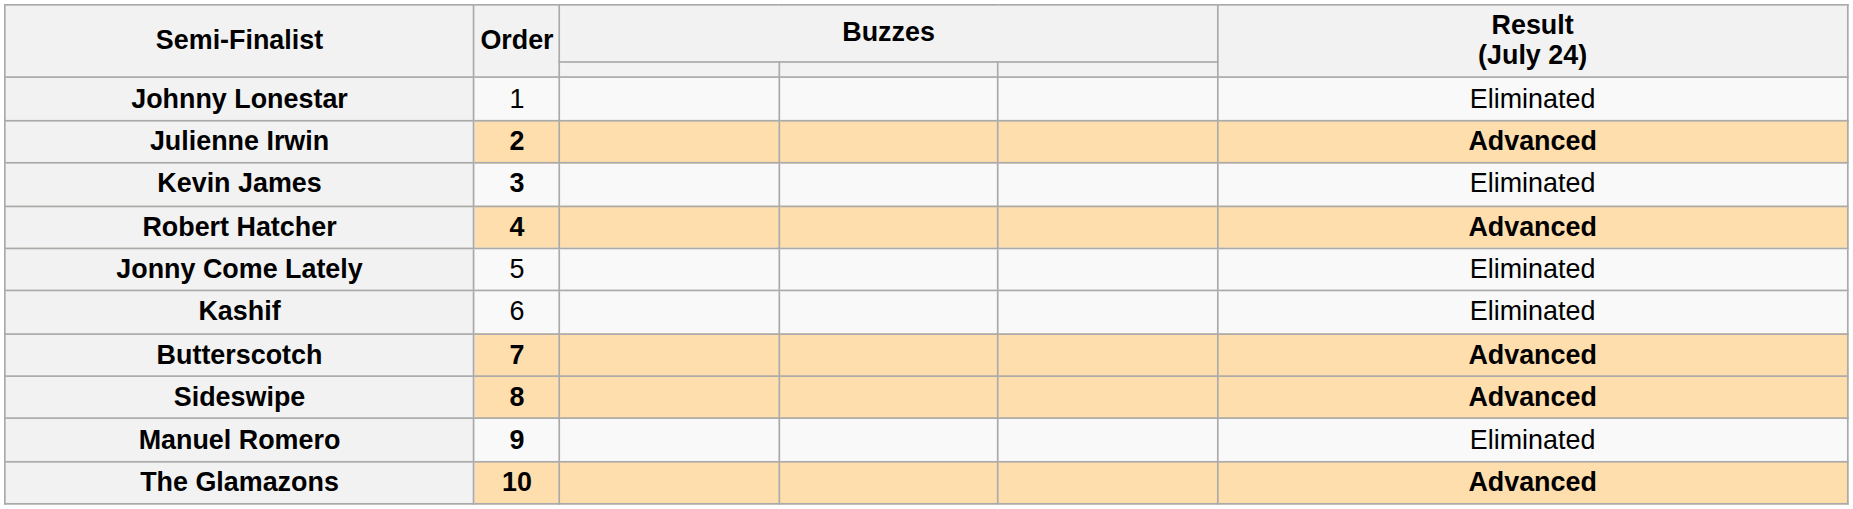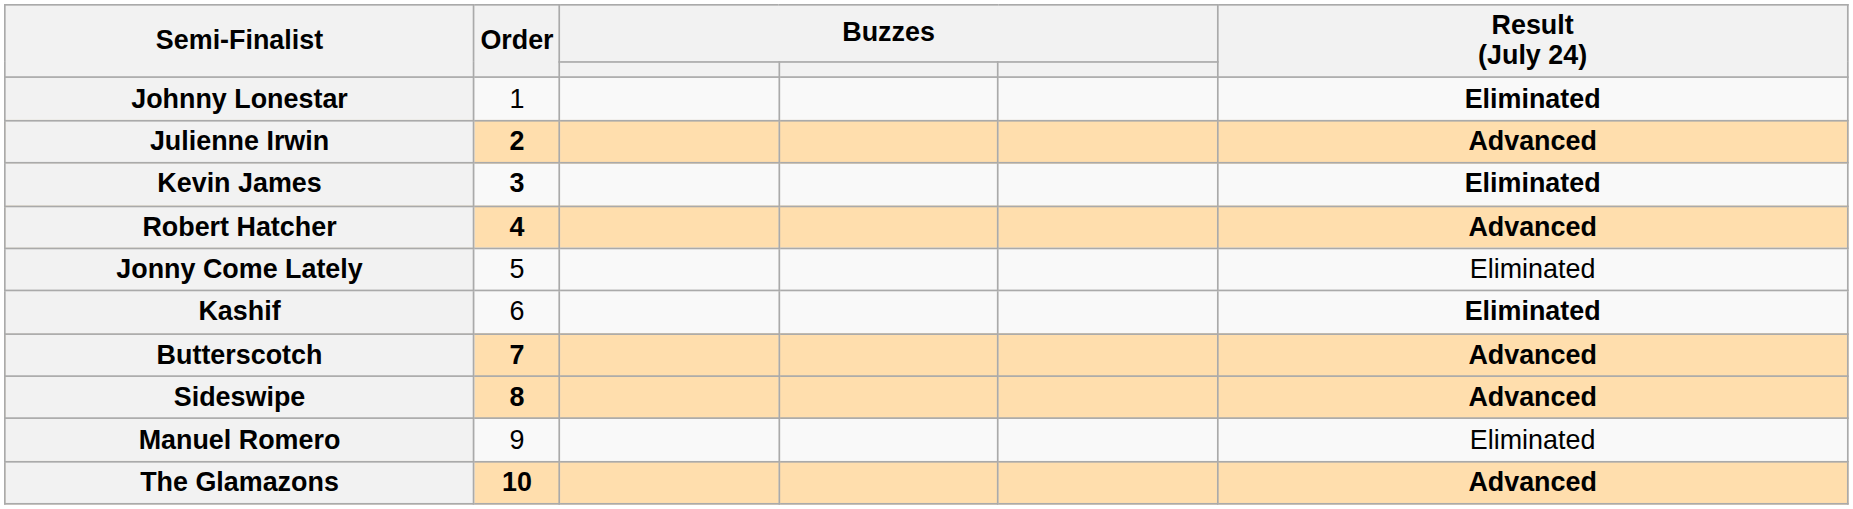Johnny Lonestar | Result (July 24): normal -> bold
Kevin James | Result (July 24): normal -> bold
Kashif | Result (July 24): normal -> bold
Manuel Romero | Order: bold -> normal
